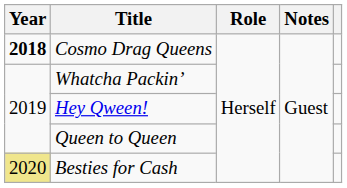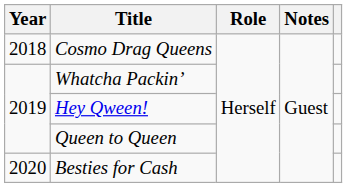Cosmo Drag Queens | Year: bold -> normal
Besties for Cash | Year: khaki background -> no background
